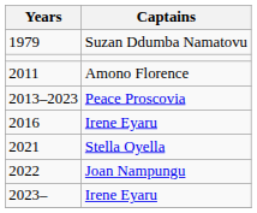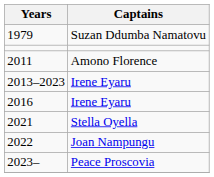row 5 | Captains: Peace Proscovia -> Irene Eyaru
row 9 | Captains: Irene Eyaru -> Peace Proscovia
